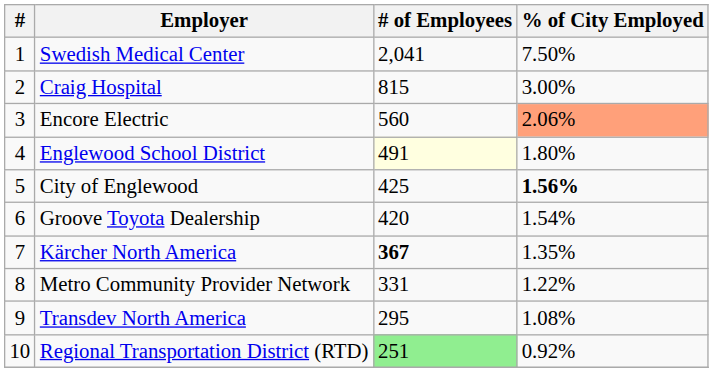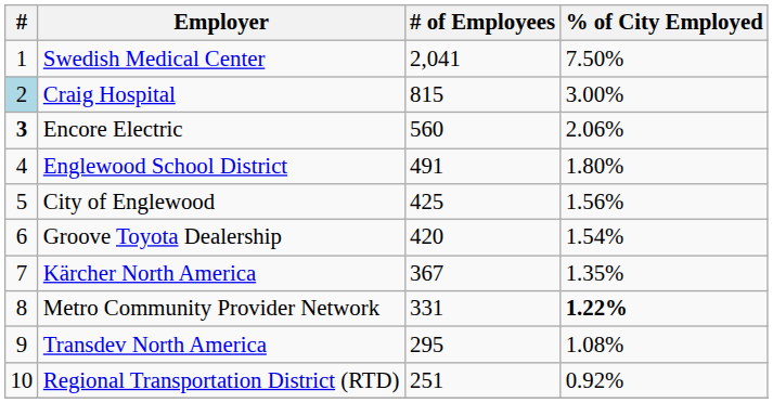Craig Hospital | #: no background -> lightblue background
Encore Electric | #: normal -> bold
Encore Electric | % of City Employed: lightsalmon background -> no background
Englewood School District | # of Employees: lightyellow background -> no background
City of Englewood | % of City Employed: bold -> normal
Kärcher North America | # of Employees: bold -> normal
Metro Community Provider Network | % of City Employed: normal -> bold
Regional Transportation District (RTD) | # of Employees: lightgreen background -> no background
